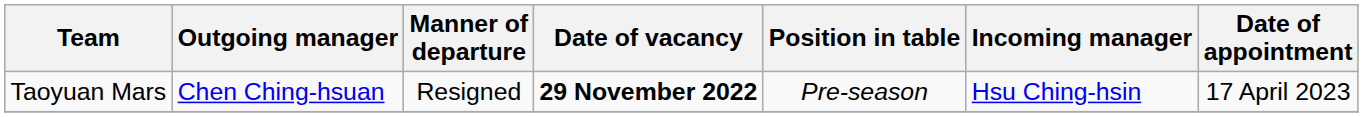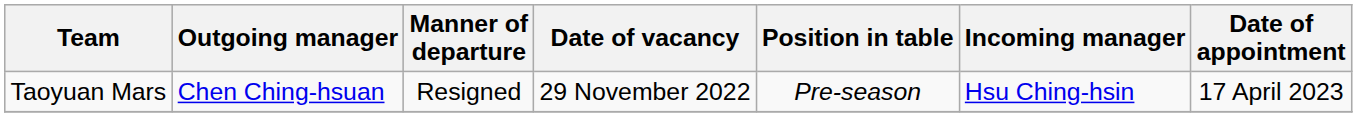Taoyuan Mars | Date of vacancy: bold -> normal
